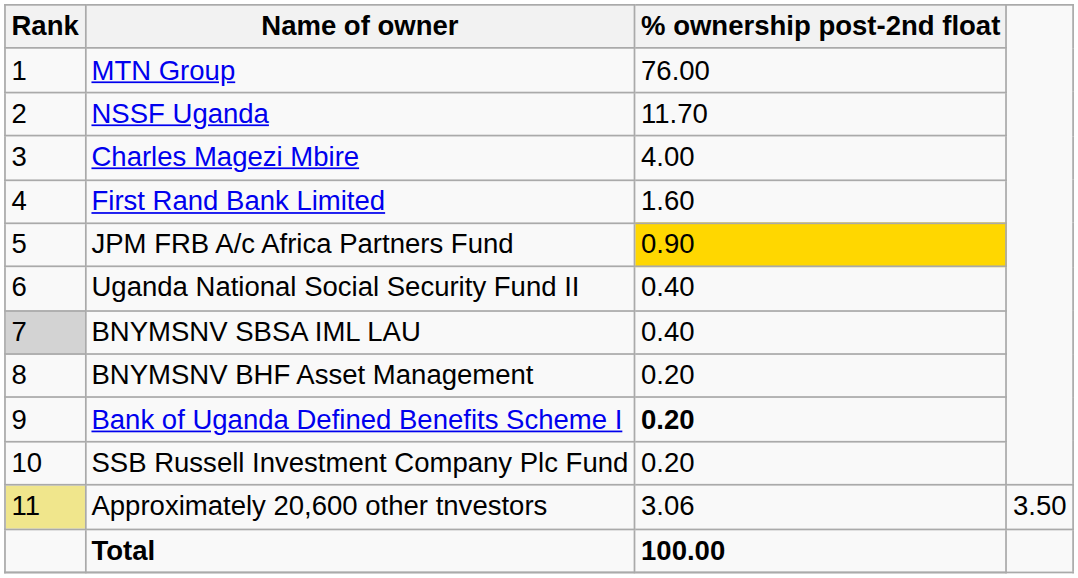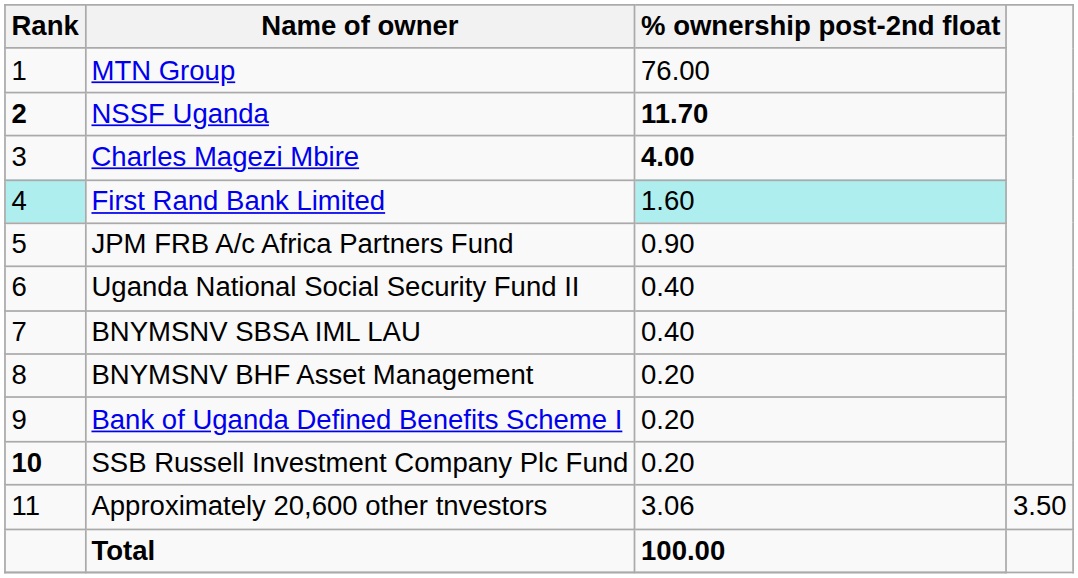NSSF Uganda | Rank: normal -> bold
NSSF Uganda | % ownership post-2nd float: normal -> bold
Charles Magezi Mbire | % ownership post-2nd float: normal -> bold
First Rand Bank Limited | Rank: no background -> paleturquoise background
First Rand Bank Limited | % ownership post-2nd float: no background -> paleturquoise background
JPM FRB A/c Africa Partners Fund | % ownership post-2nd float: gold background -> no background
BNYMSNV SBSA IML LAU | Rank: lightgrey background -> no background
Bank of Uganda Defined Benefits Scheme I | % ownership post-2nd float: bold -> normal
SSB Russell Investment Company Plc Fund | Rank: normal -> bold
Approximately 20,600 other tnvestors | Rank: khaki background -> no background
